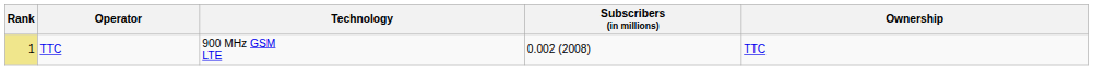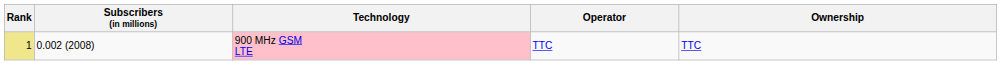columns swapped: Operator <-> Subscribers (in millions)
row 2 | Technology: no background -> pink background
